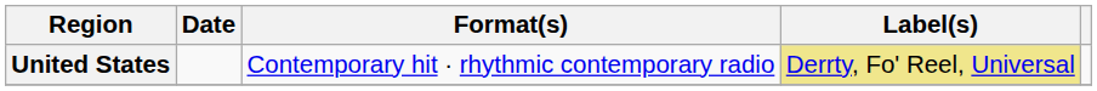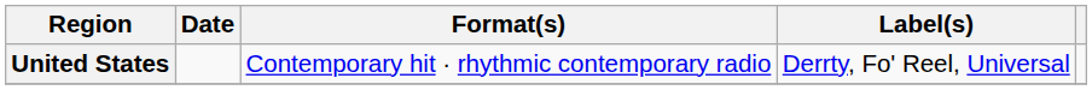United States | Label(s): khaki background -> no background
